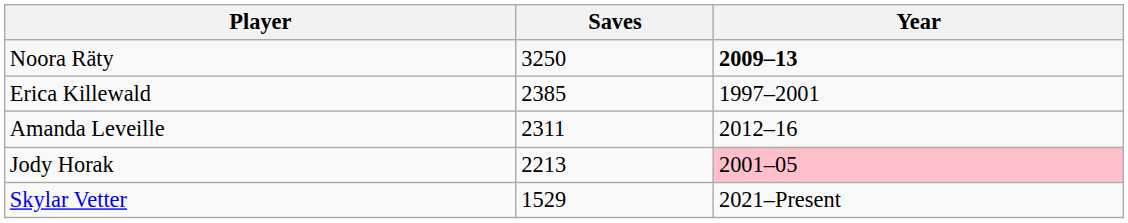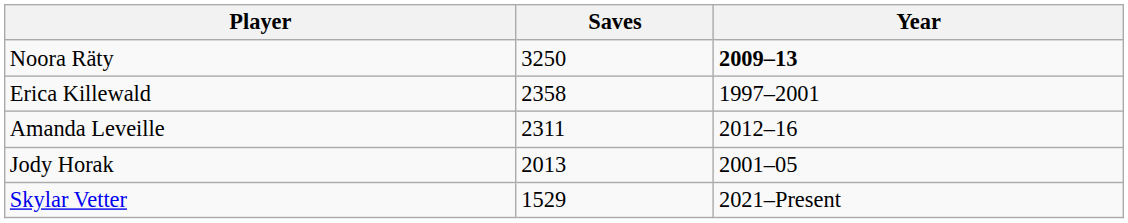Erica Killewald | Saves: 2385 -> 2358
Jody Horak | Saves: 2213 -> 2013
Jody Horak | Year: pink background -> no background
